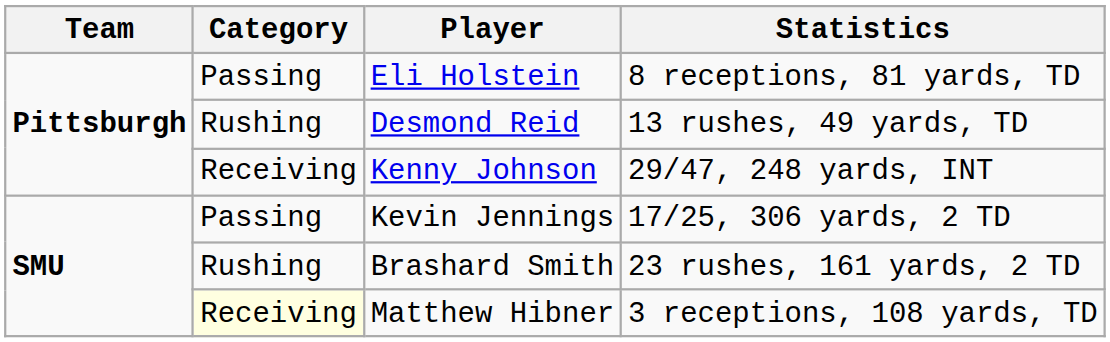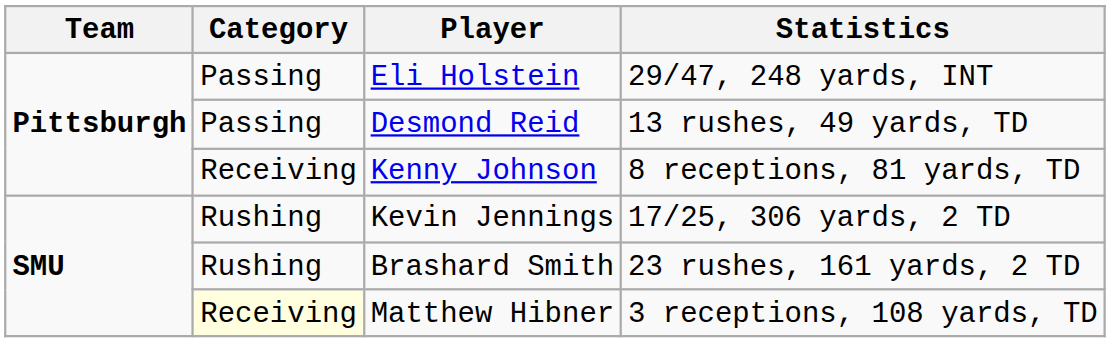Eli Holstein | Statistics: 8 receptions, 81 yards, TD -> 29/47, 248 yards, INT
Desmond Reid | Category: Rushing -> Passing
Kenny Johnson | Statistics: 29/47, 248 yards, INT -> 8 receptions, 81 yards, TD
Kevin Jennings | Category: Passing -> Rushing
